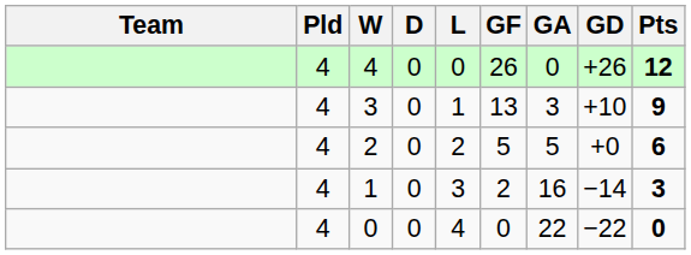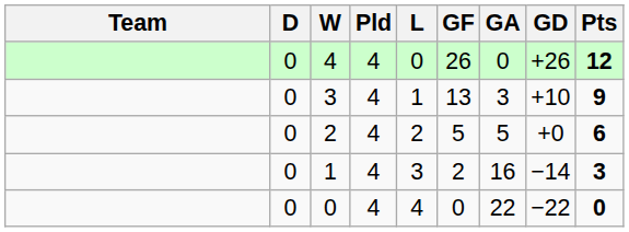columns swapped: Pld <-> D
